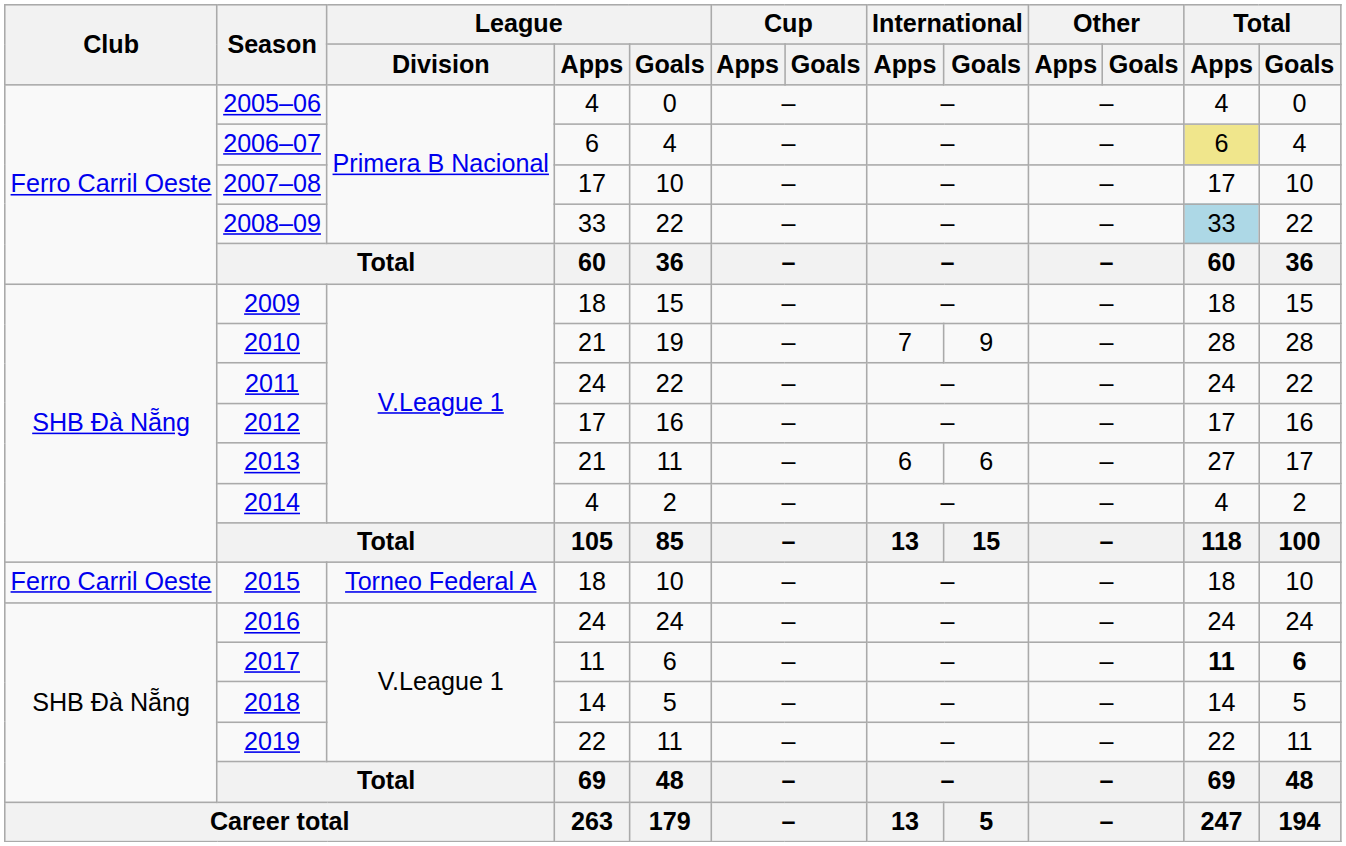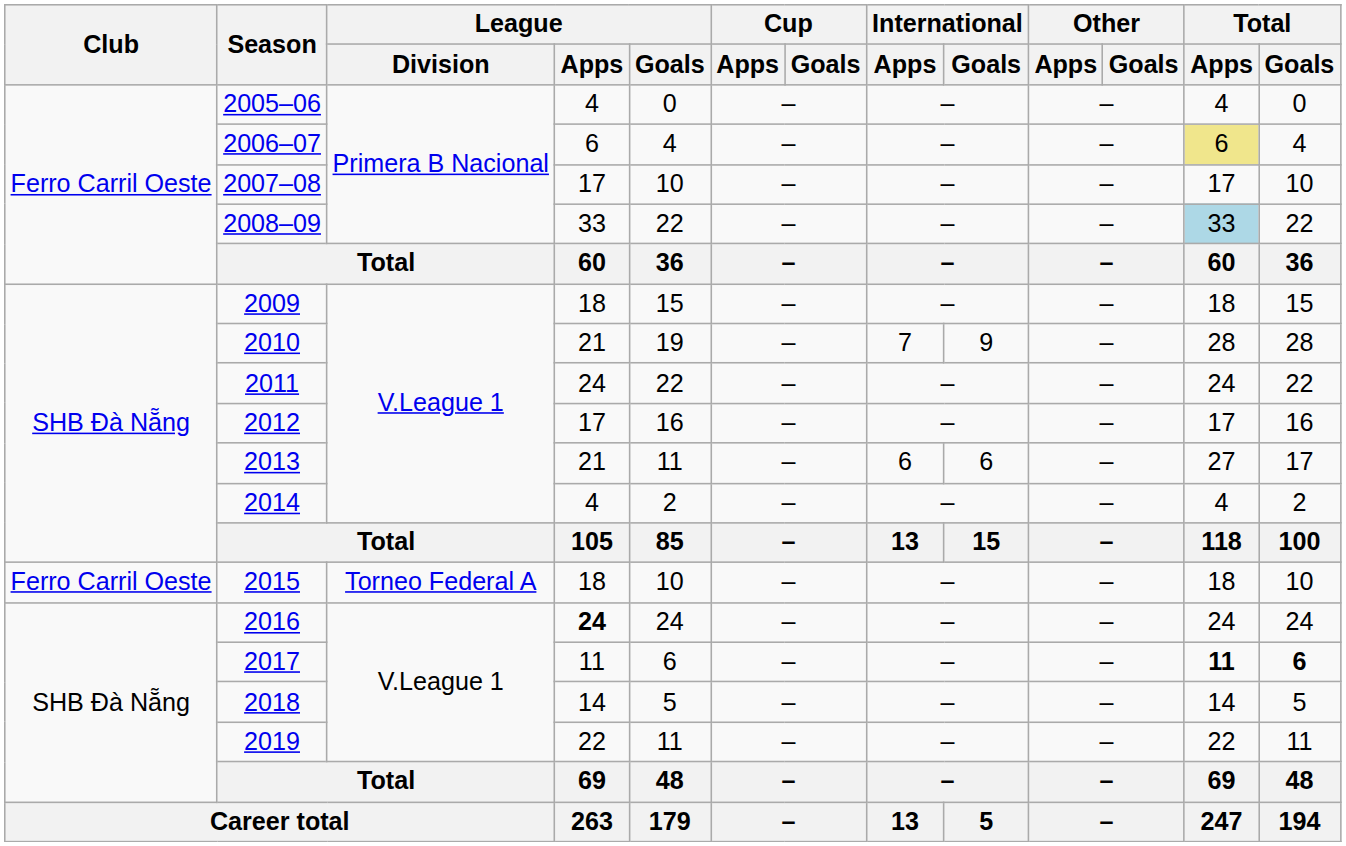2016 | League / Apps: normal -> bold
